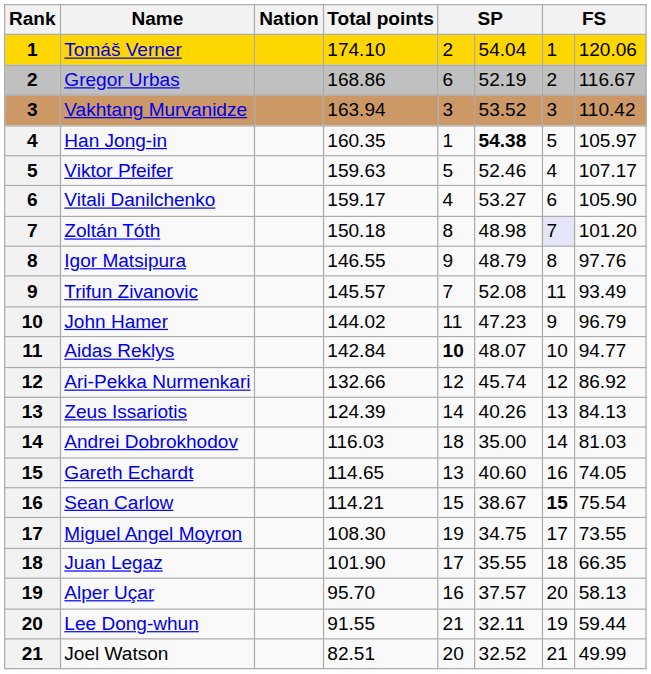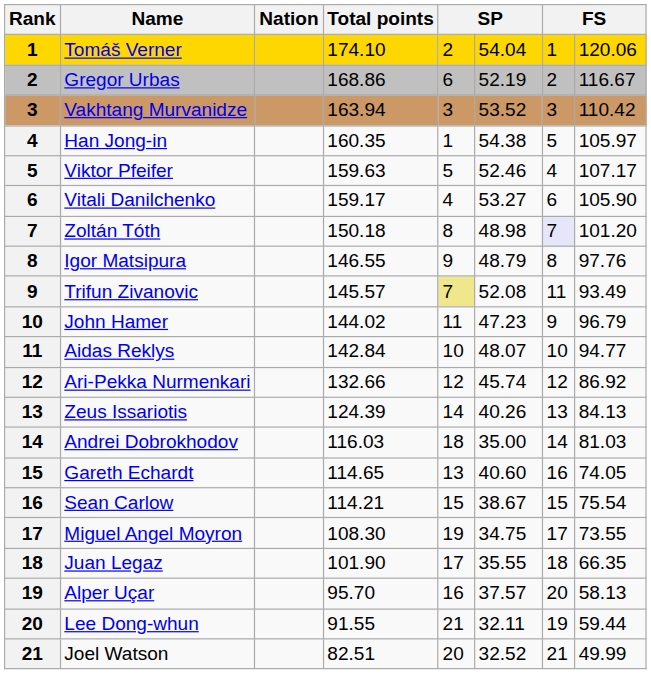Han Jong-in | column 6: bold -> normal
Trifun Zivanovic | column 5: no background -> khaki background
Aidas Reklys | column 5: bold -> normal
Sean Carlow | column 7: bold -> normal
